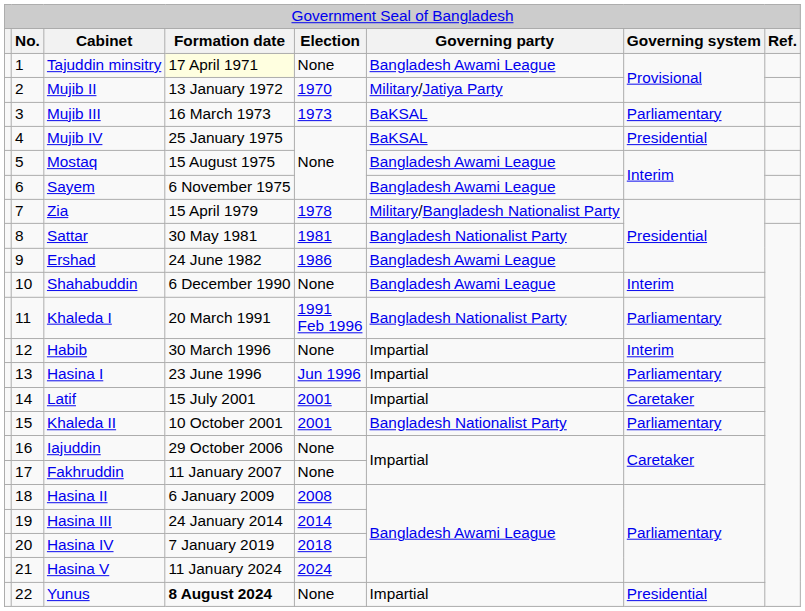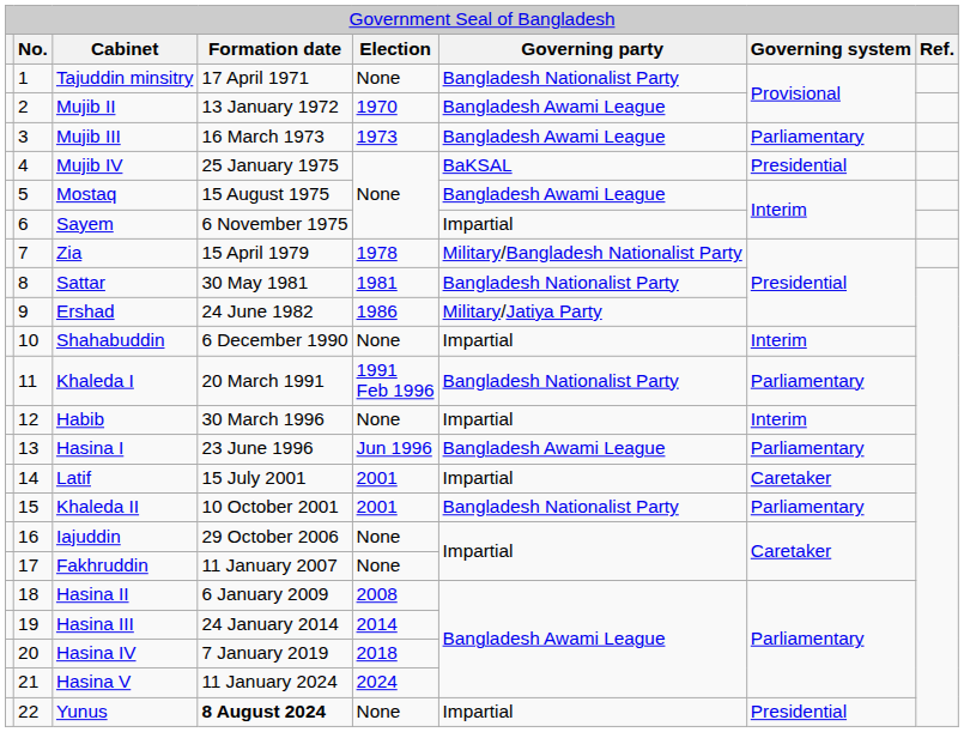Tajuddin minsitry | column 4: lightyellow background -> no background
Tajuddin minsitry | column 6: Bangladesh Awami League -> Bangladesh Nationalist Party
Mujib II | column 6: Military/Jatiya Party -> Bangladesh Awami League
Mujib III | column 6: BaKSAL -> Bangladesh Awami League
Sayem | column 6: Bangladesh Awami League -> Impartial
Ershad | column 6: Bangladesh Awami League -> Military/Jatiya Party
Shahabuddin | column 6: Bangladesh Awami League -> Impartial
Hasina I | column 6: Impartial -> Bangladesh Awami League
